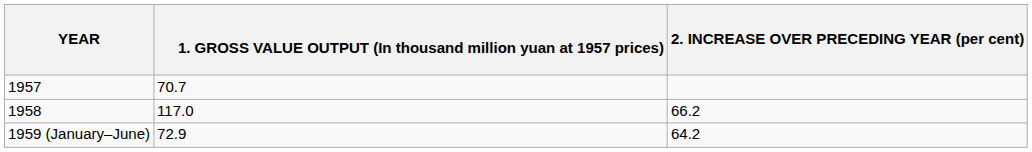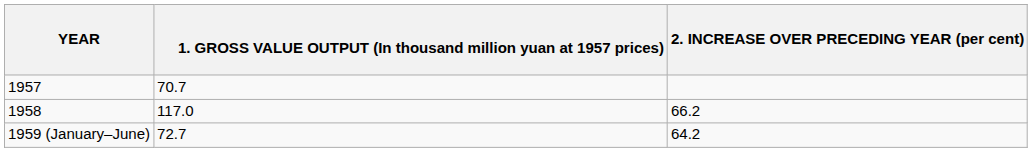1959 (January–June) | GROSS VALUE OUTPUT (In thousand million yuan at 1957 prices): 72.9 -> 72.7
